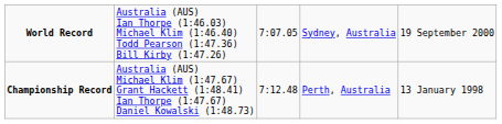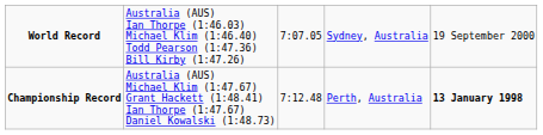Championship Record | column 5: normal -> bold
